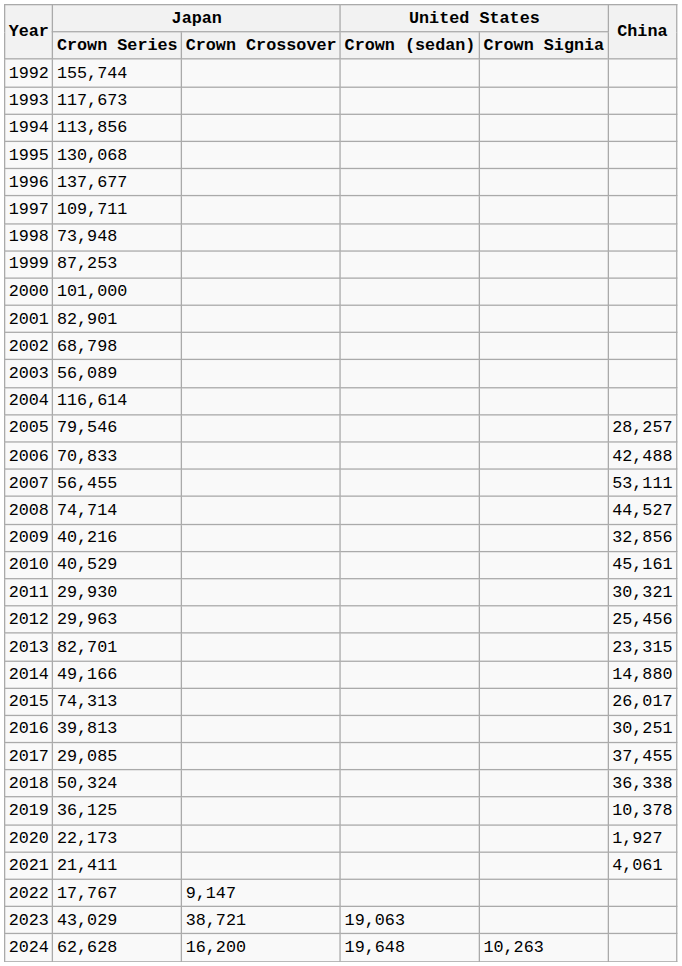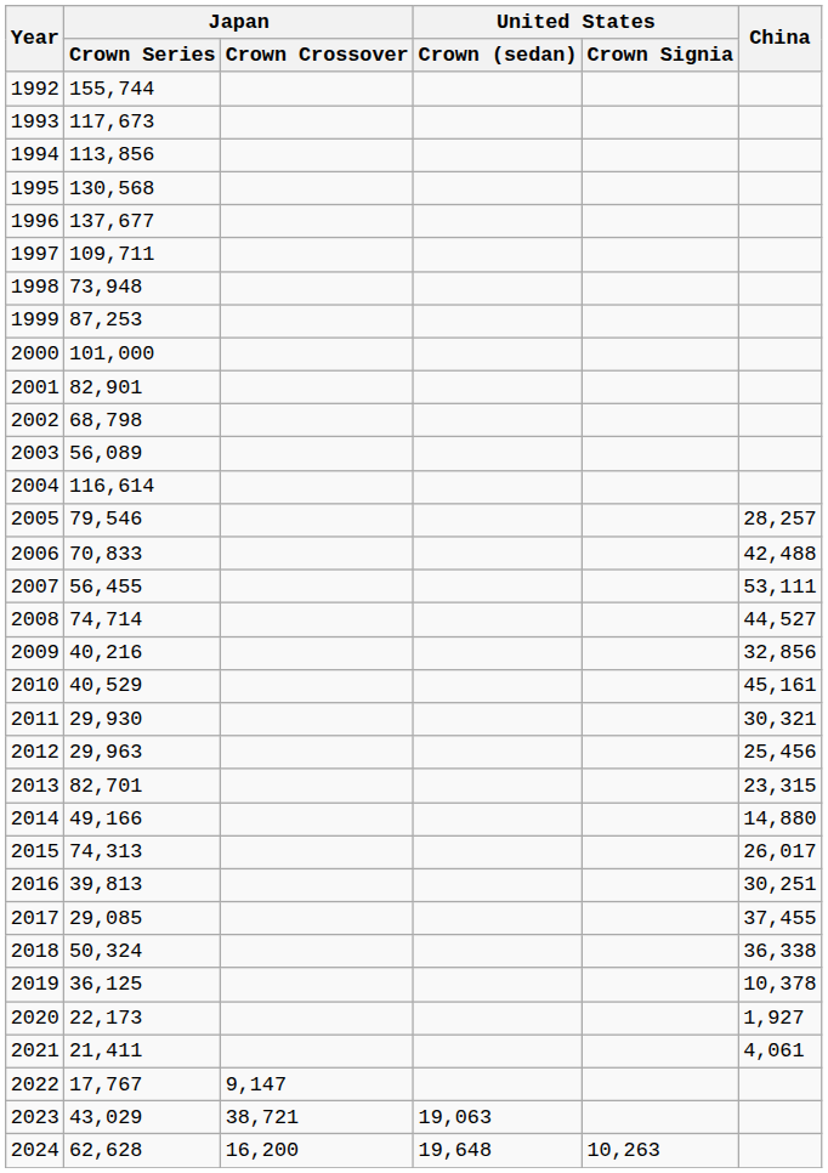1995 | Japan / Crown Series: 130,068 -> 130,568
